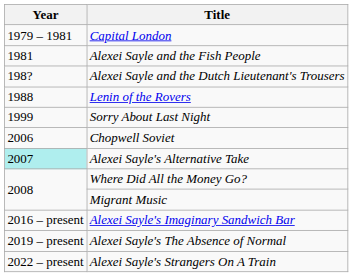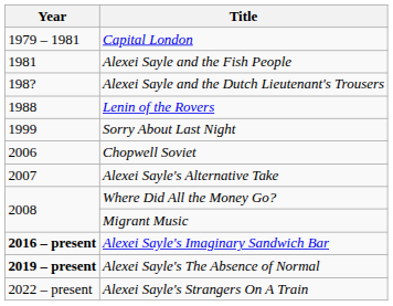Alexei Sayle's Alternative Take | Year: paleturquoise background -> no background
Alexei Sayle's Imaginary Sandwich Bar | Year: normal -> bold
Alexei Sayle's The Absence of Normal | Year: normal -> bold
